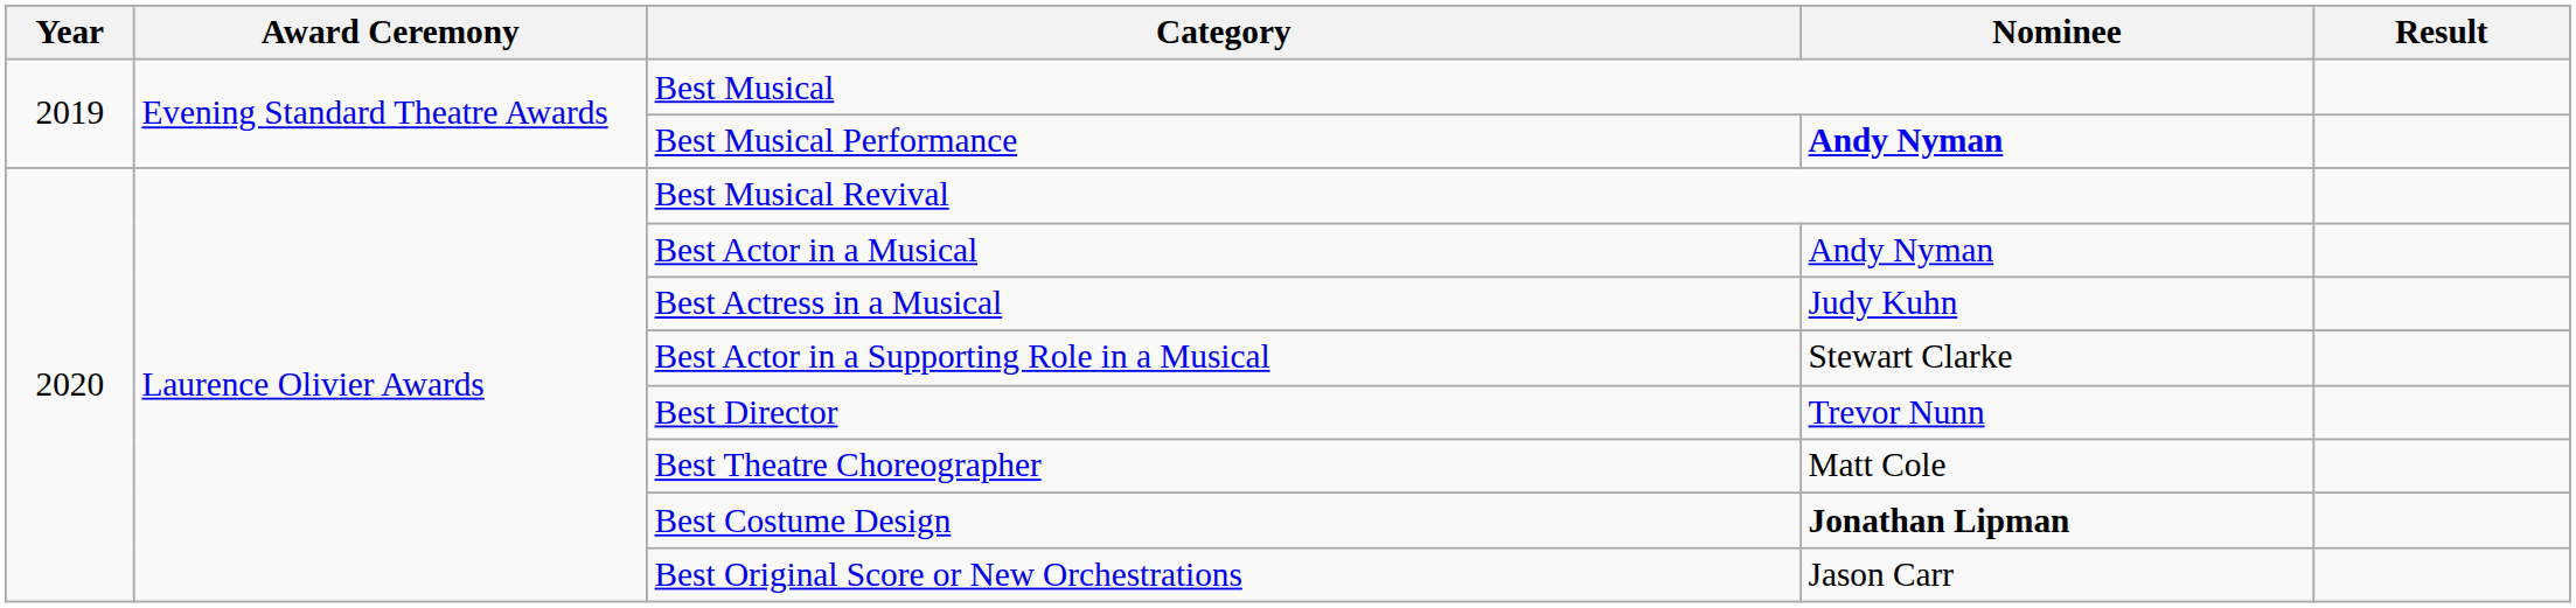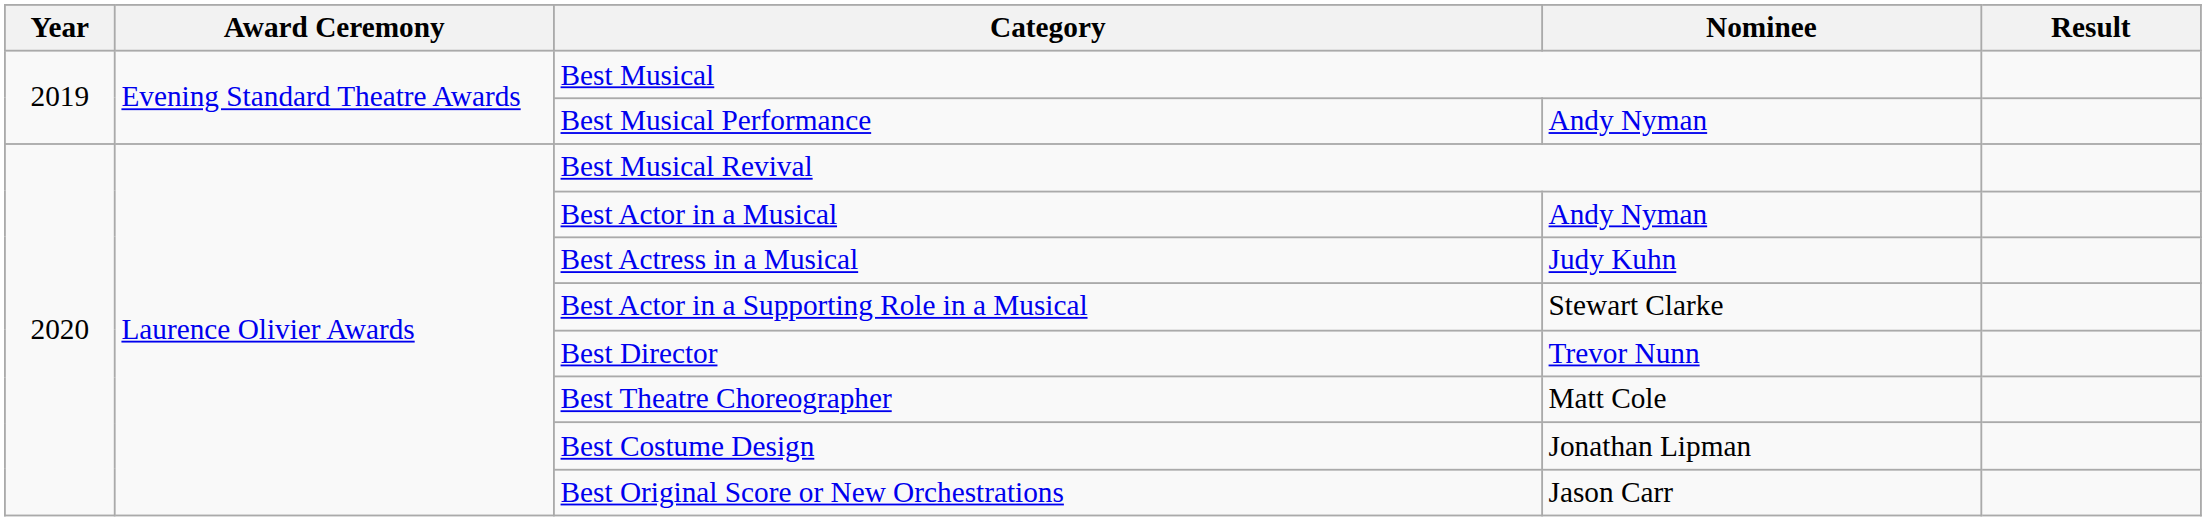Best Musical Performance | Nominee: bold -> normal
Best Costume Design | Nominee: bold -> normal
